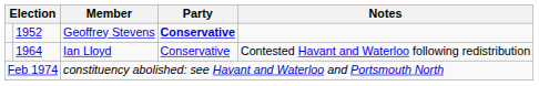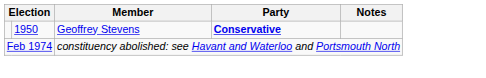Geoffrey Stevens | column 2: 1952 -> 1950
- row: 1964 | Ian Lloyd | Conservative | Contested Havant and Waterloo following redistribution
